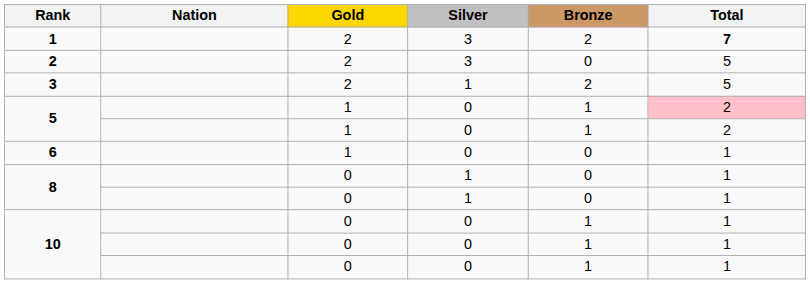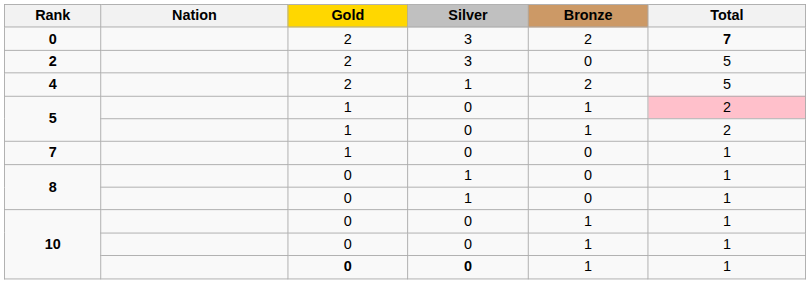row 2 | Rank: 1 -> 0
row 4 | Rank: 3 -> 4
row 7 | Rank: 6 -> 7
row 12 | Gold: normal -> bold
row 12 | Silver: normal -> bold
